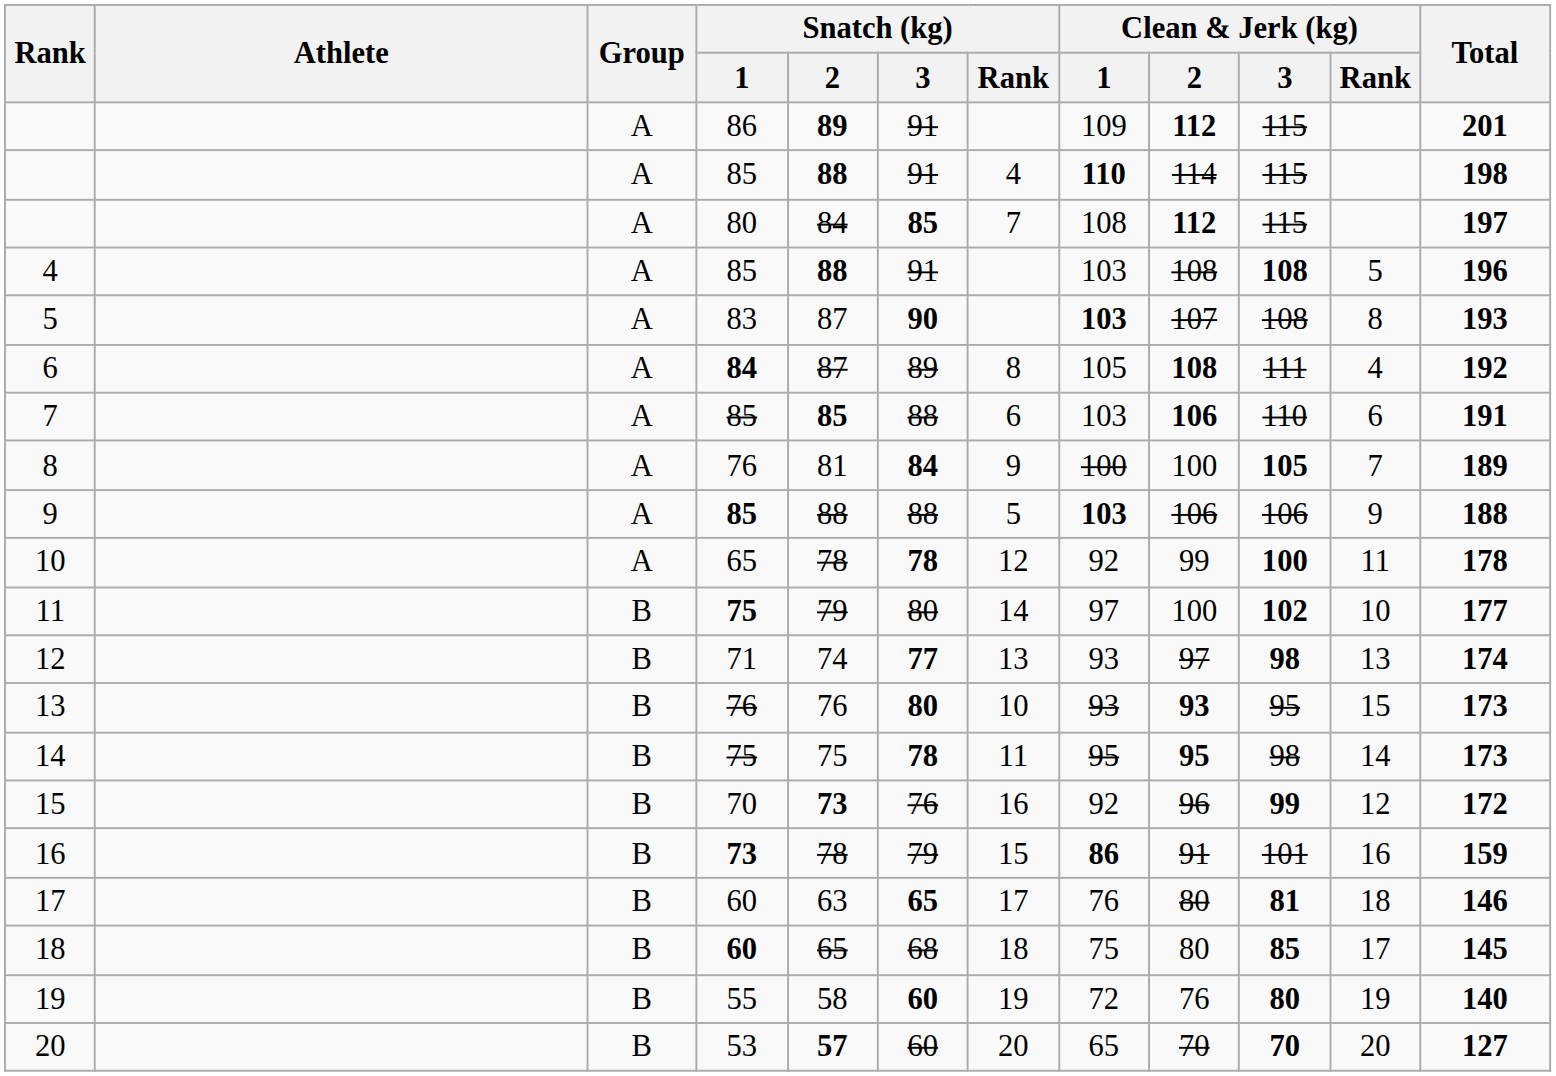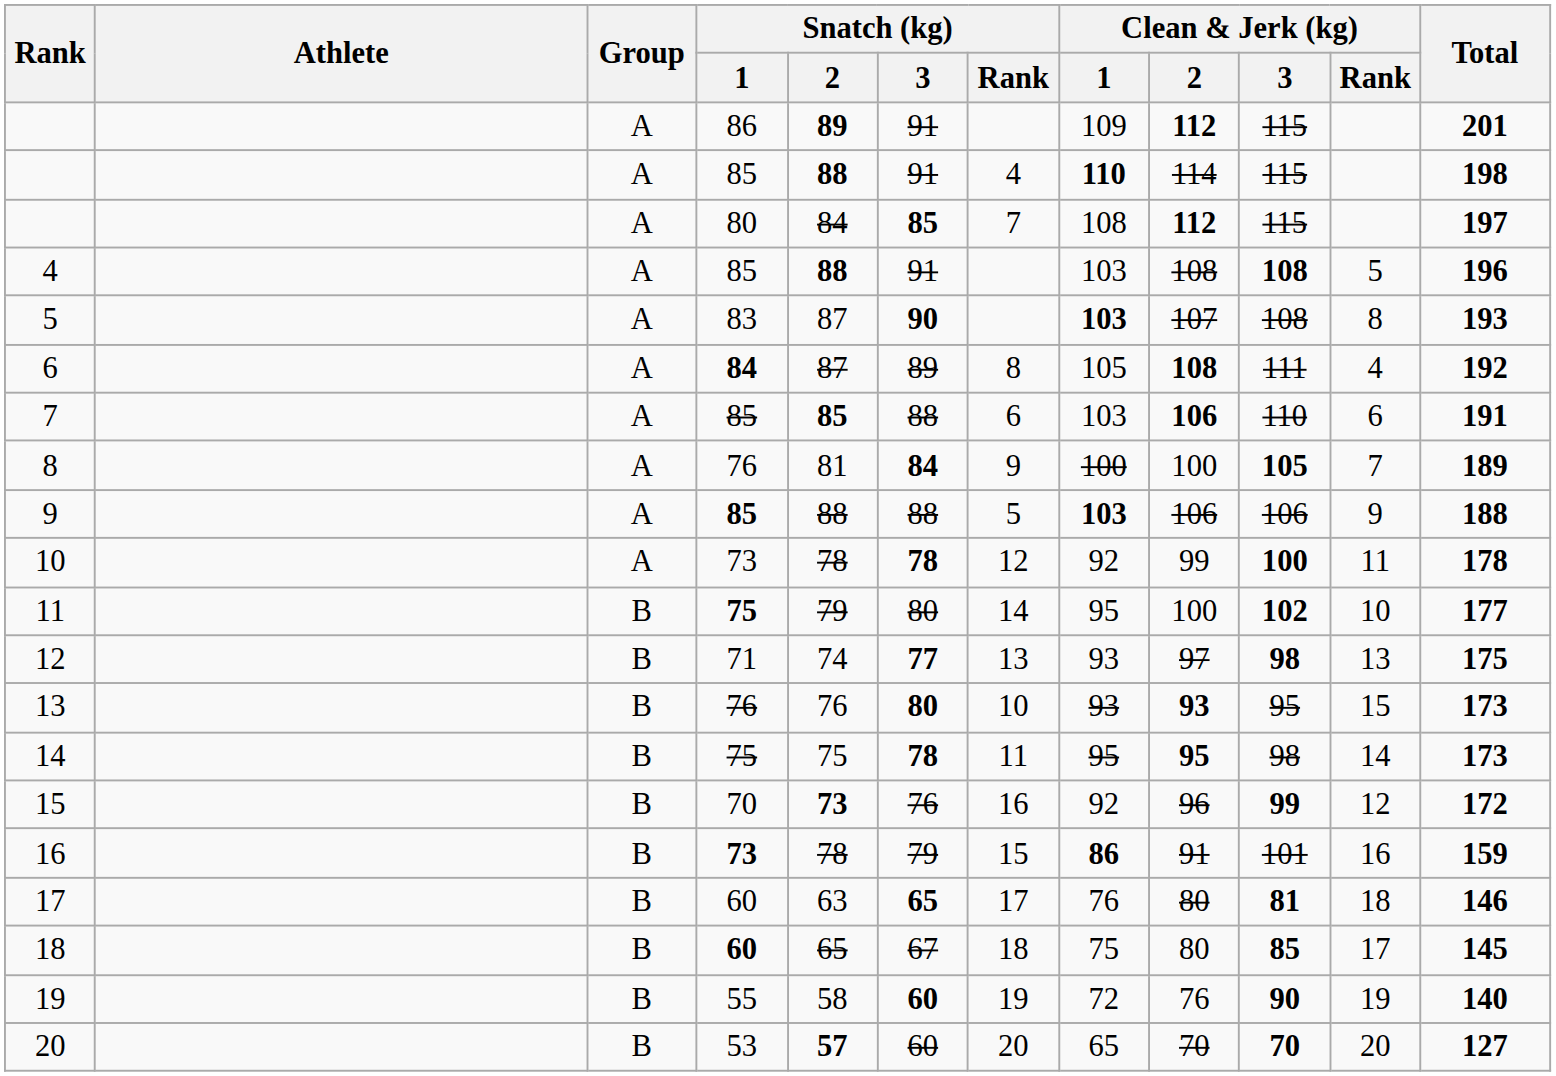row 12 | Snatch (kg) / 1: 65 -> 73
row 13 | Clean & Jerk (kg) / 1: 97 -> 95
row 14 | Total: 174 -> 175
row 20 | Snatch (kg) / 3: 68 -> 67
row 21 | Clean & Jerk (kg) / 3: 80 -> 90
